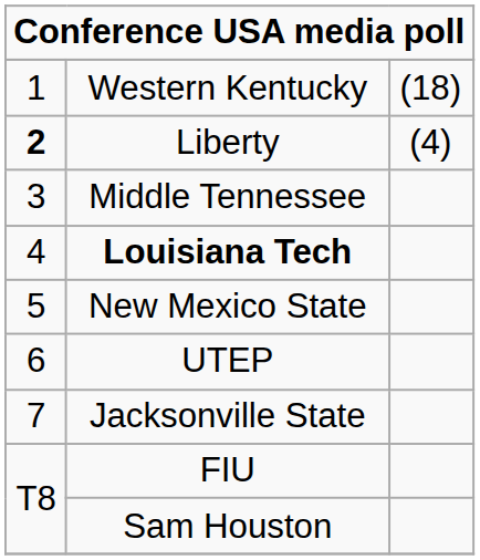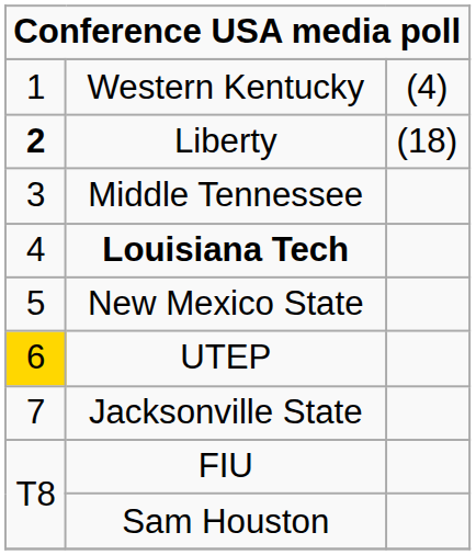Western Kentucky | column 3: (18) -> (4)
Liberty | column 3: (4) -> (18)
UTEP | column 1: no background -> gold background
